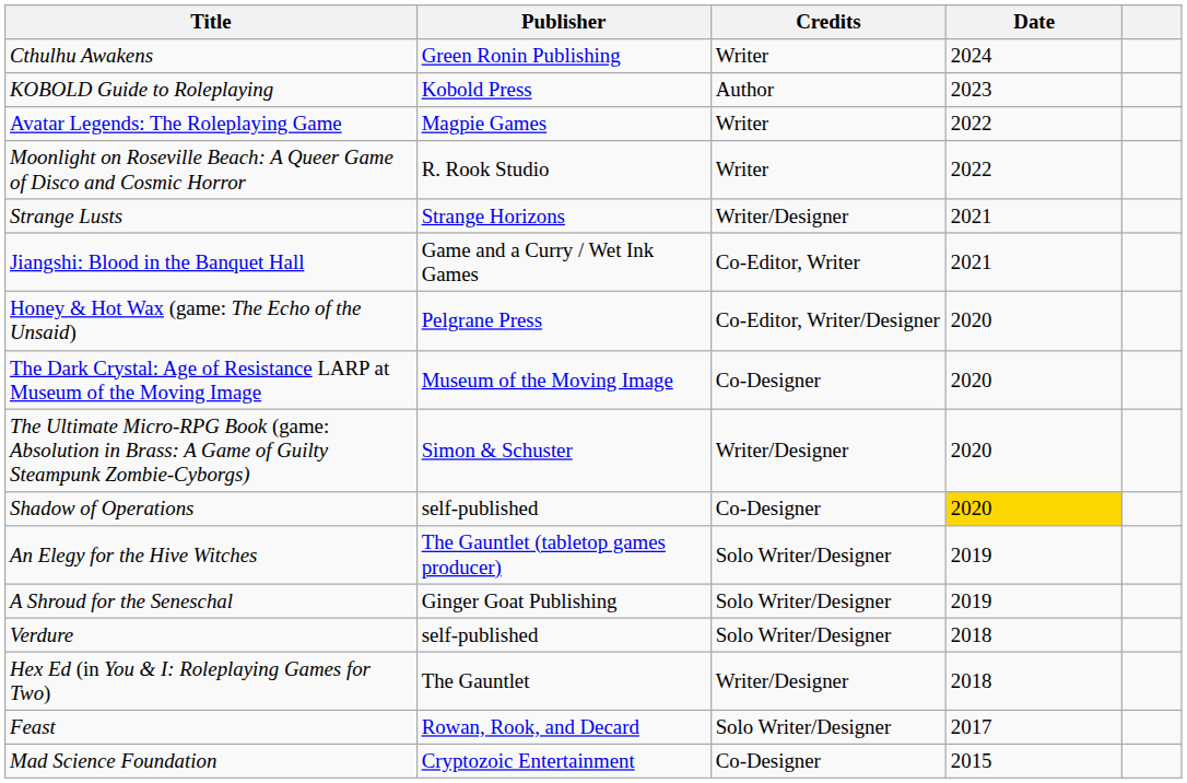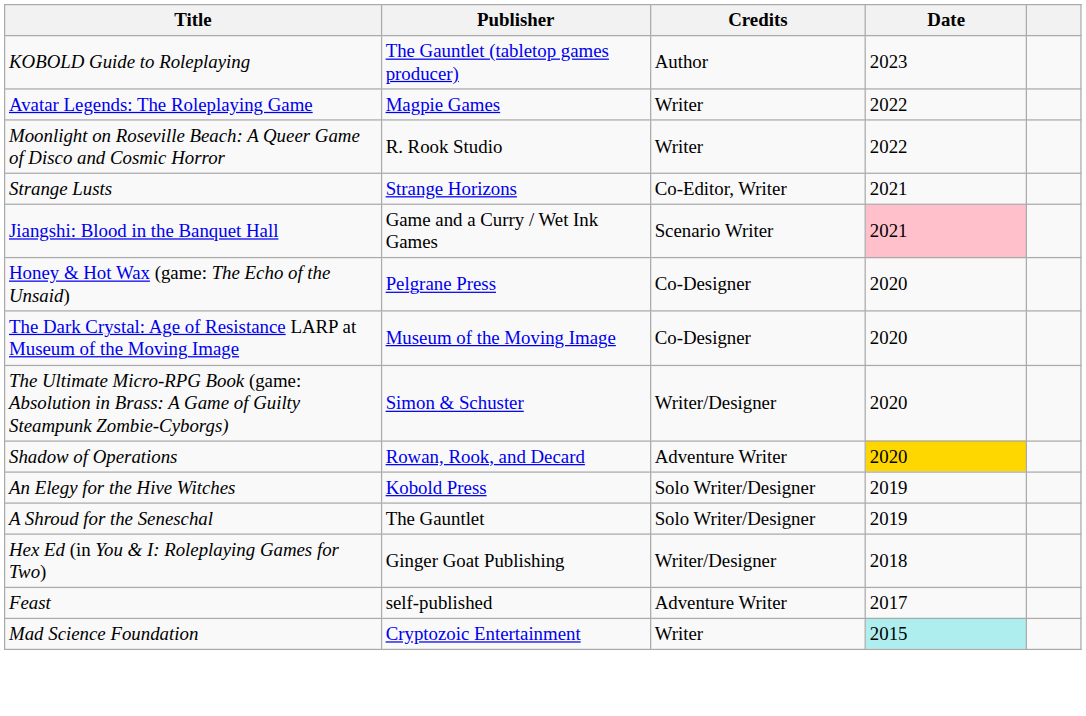- row: Cthulhu Awakens | Green Ronin Publishing | Writer | 2024
KOBOLD Guide to Roleplaying | Publisher: Kobold Press -> The Gauntlet (tabletop games producer)
Strange Lusts | Credits: Writer/Designer -> Co-Editor, Writer
Jiangshi: Blood in the Banquet Hall | Credits: Co-Editor, Writer -> Scenario Writer
Jiangshi: Blood in the Banquet Hall | Date: no background -> pink background
Honey & Hot Wax (game: The Echo of the Unsaid) | Credits: Co-Editor, Writer/Designer -> Co-Designer
Shadow of Operations | Publisher: self-published -> Rowan, Rook, and Decard
Shadow of Operations | Credits: Co-Designer -> Adventure Writer
An Elegy for the Hive Witches | Publisher: The Gauntlet (tabletop games producer) -> Kobold Press
A Shroud for the Seneschal | Publisher: Ginger Goat Publishing -> The Gauntlet
- row: Verdure | self-published | Solo Writer/Designer | 2018
Hex Ed (in You & I: Roleplaying Games for Two) | Publisher: The Gauntlet -> Ginger Goat Publishing
Feast | Publisher: Rowan, Rook, and Decard -> self-published
Feast | Credits: Solo Writer/Designer -> Adventure Writer
Mad Science Foundation | Credits: Co-Designer -> Writer
Mad Science Foundation | Date: no background -> paleturquoise background
